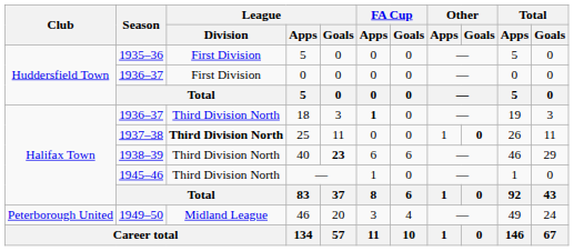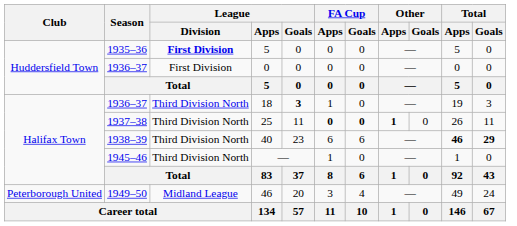1935–36 / 5 | League / Division: normal -> bold
18 | League / Goals: normal -> bold
18 | FA Cup / Apps: bold -> normal
25 | League / Division: bold -> normal
25 | FA Cup / Apps: normal -> bold
25 | FA Cup / Goals: normal -> bold
25 | Other / Apps: normal -> bold
25 | Other / Goals: bold -> normal
40 | League / Goals: bold -> normal
40 | Total / Apps: normal -> bold
40 | Total / Goals: normal -> bold
